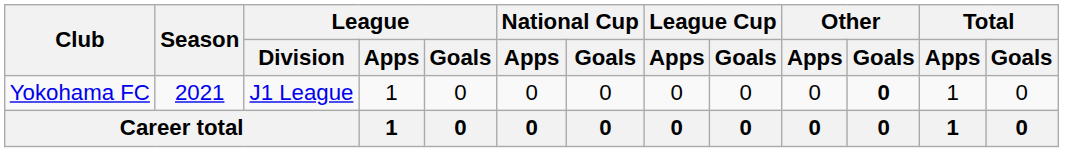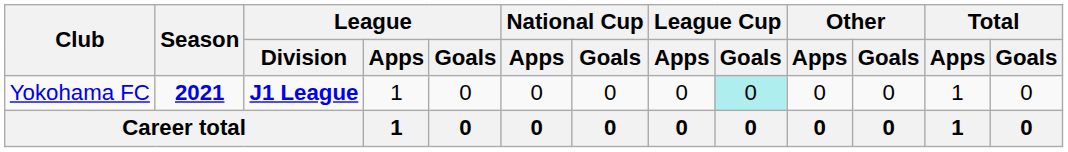Yokohama FC | Season: normal -> bold
Yokohama FC | League / Division: normal -> bold
Yokohama FC | League Cup / Goals: no background -> paleturquoise background
Yokohama FC | Other / Goals: bold -> normal
